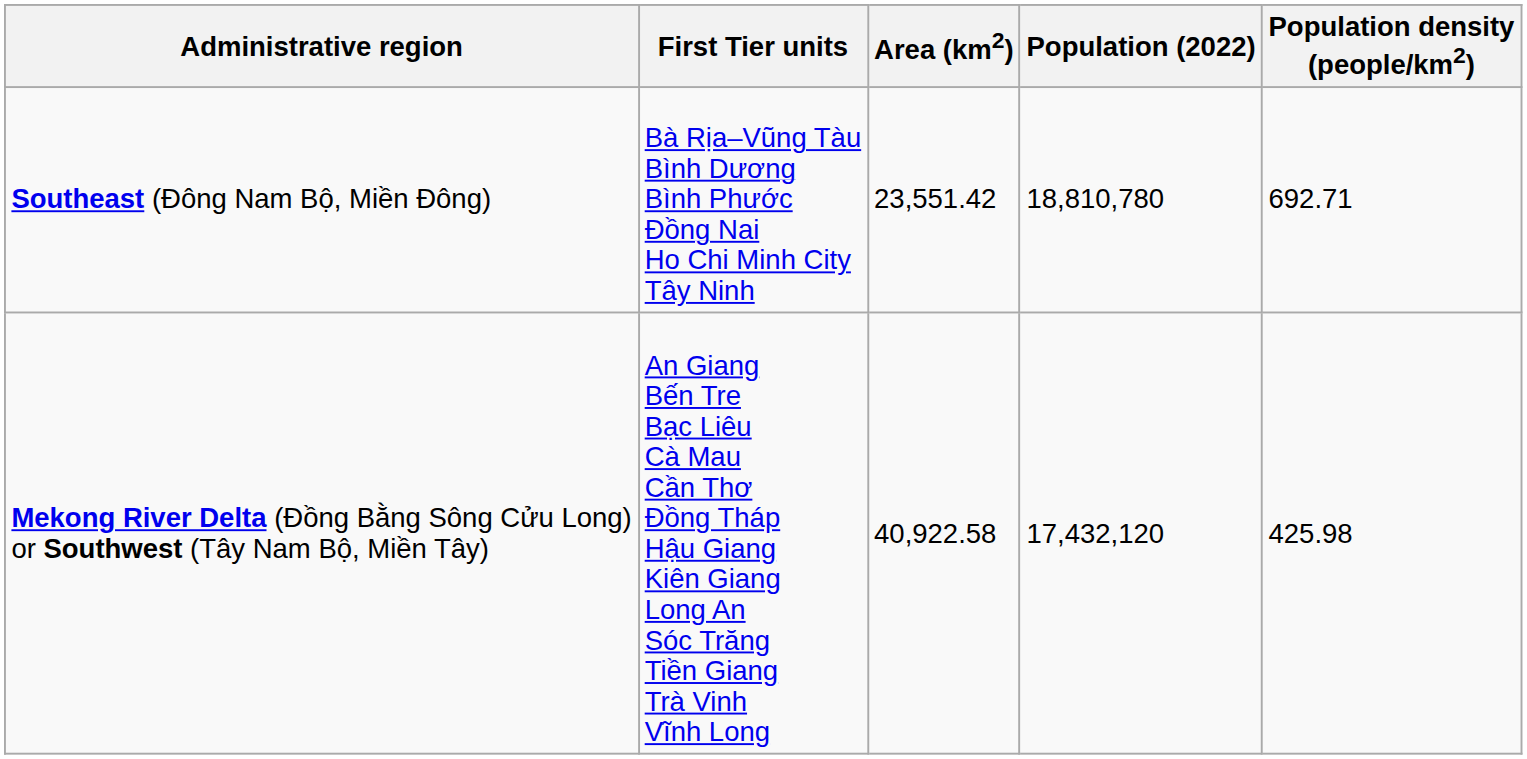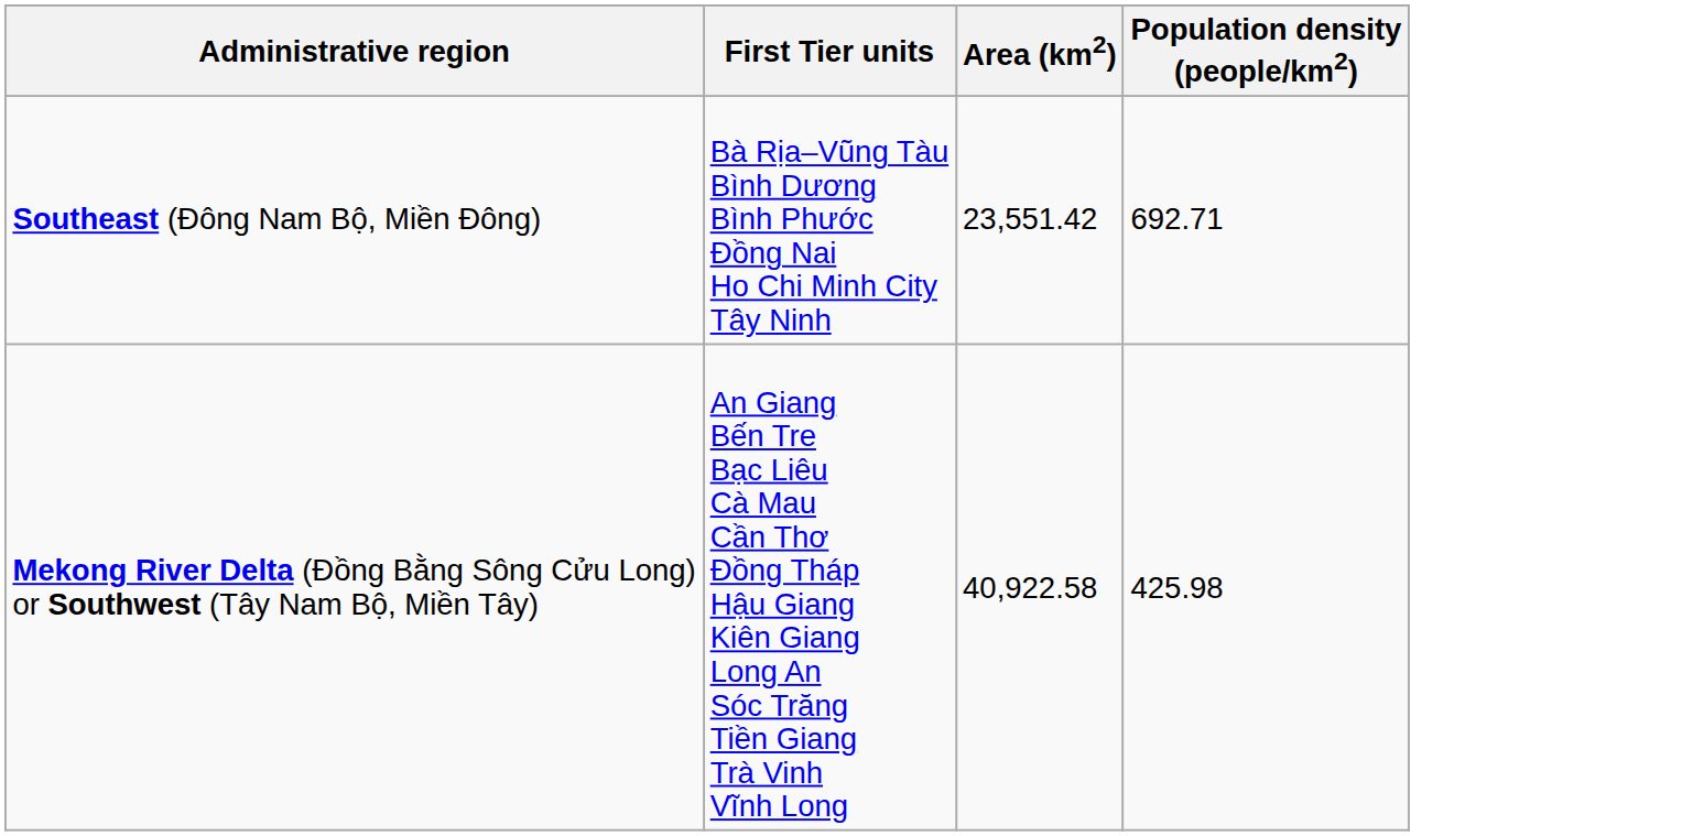- column: Population (2022) | 18,810,780 | 17,432,120
